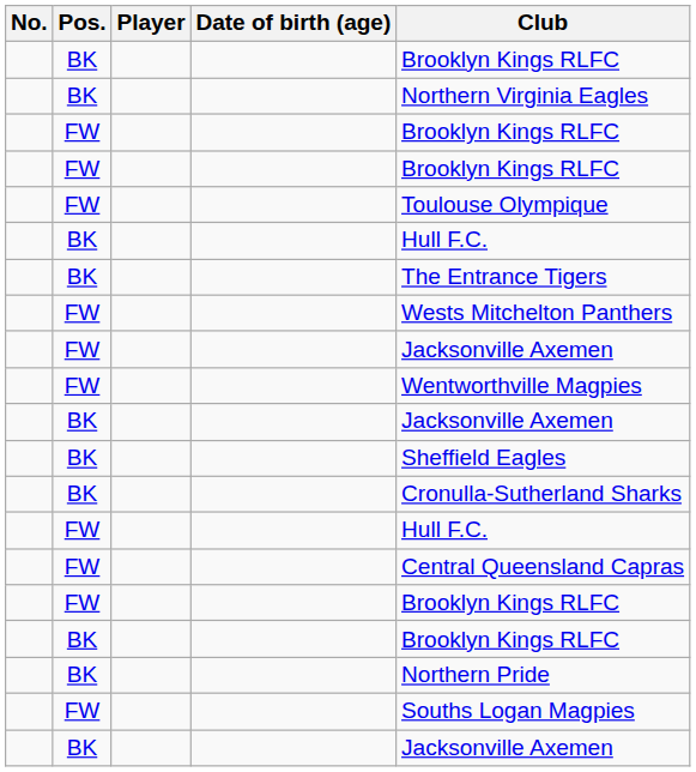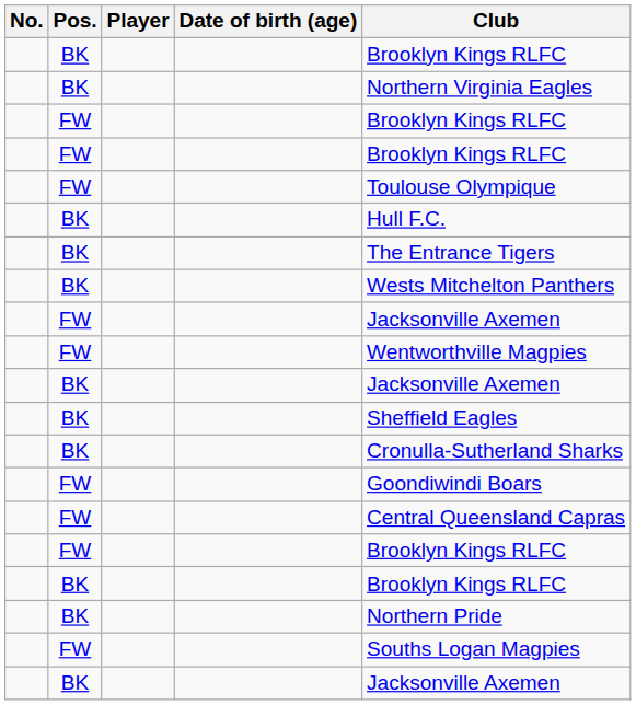row 9 | Pos.: FW -> BK
row 15 | Club: Hull F.C. -> Goondiwindi Boars
